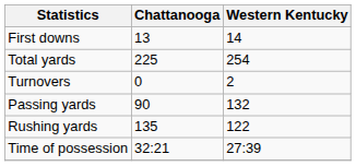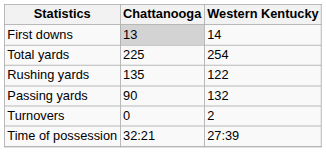First downs | Chattanooga: no background -> lightgrey background
rows swapped: Rushing yards <-> Turnovers
